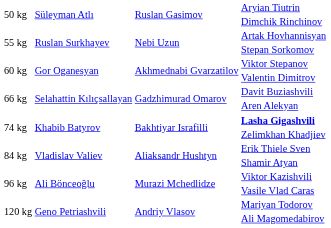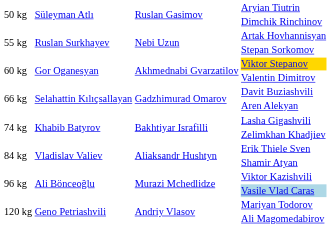Viktor Stepanov | column 4: no background -> gold background
Lasha Gigashvili | column 4: bold -> normal
Vasile Vlad Caras | column 4: no background -> lightblue background
